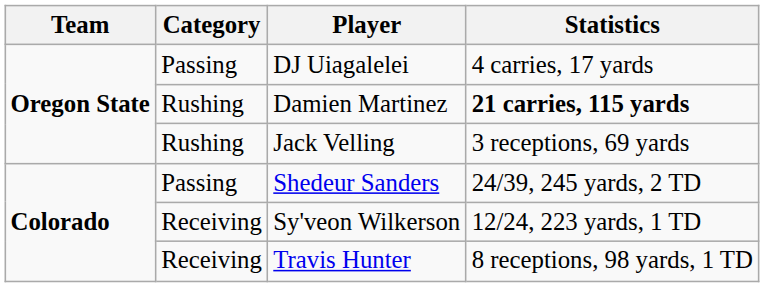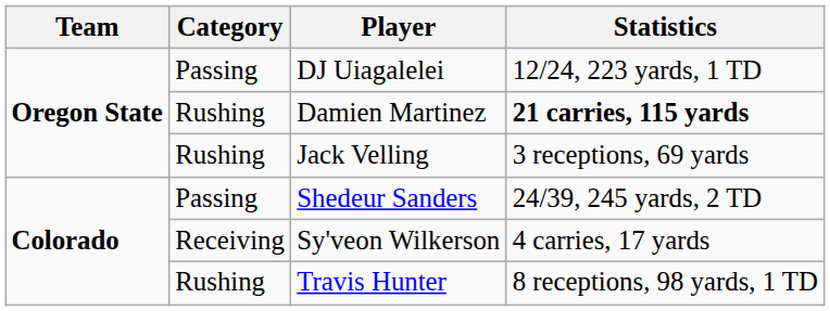DJ Uiagalelei | Statistics: 4 carries, 17 yards -> 12/24, 223 yards, 1 TD
Sy'veon Wilkerson | Statistics: 12/24, 223 yards, 1 TD -> 4 carries, 17 yards
Travis Hunter | Category: Receiving -> Rushing
